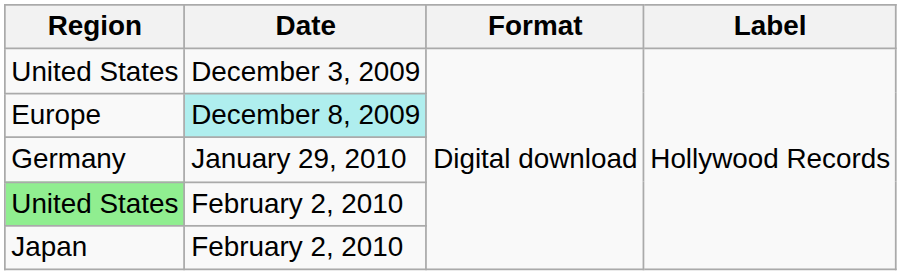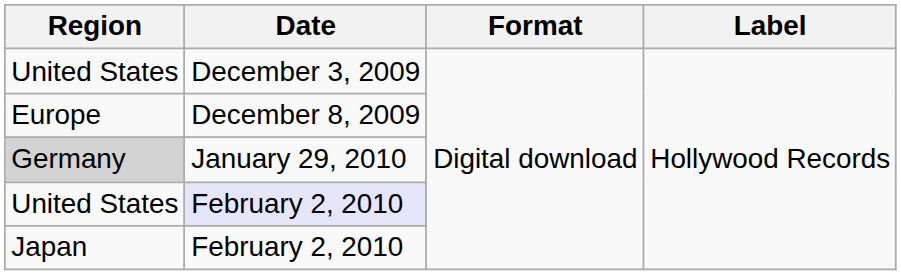Europe | Date: paleturquoise background -> no background
Germany | Region: no background -> lightgrey background
United States / February 2, 2010 | Region: lightgreen background -> no background
United States / February 2, 2010 | Date: no background -> lavender background
